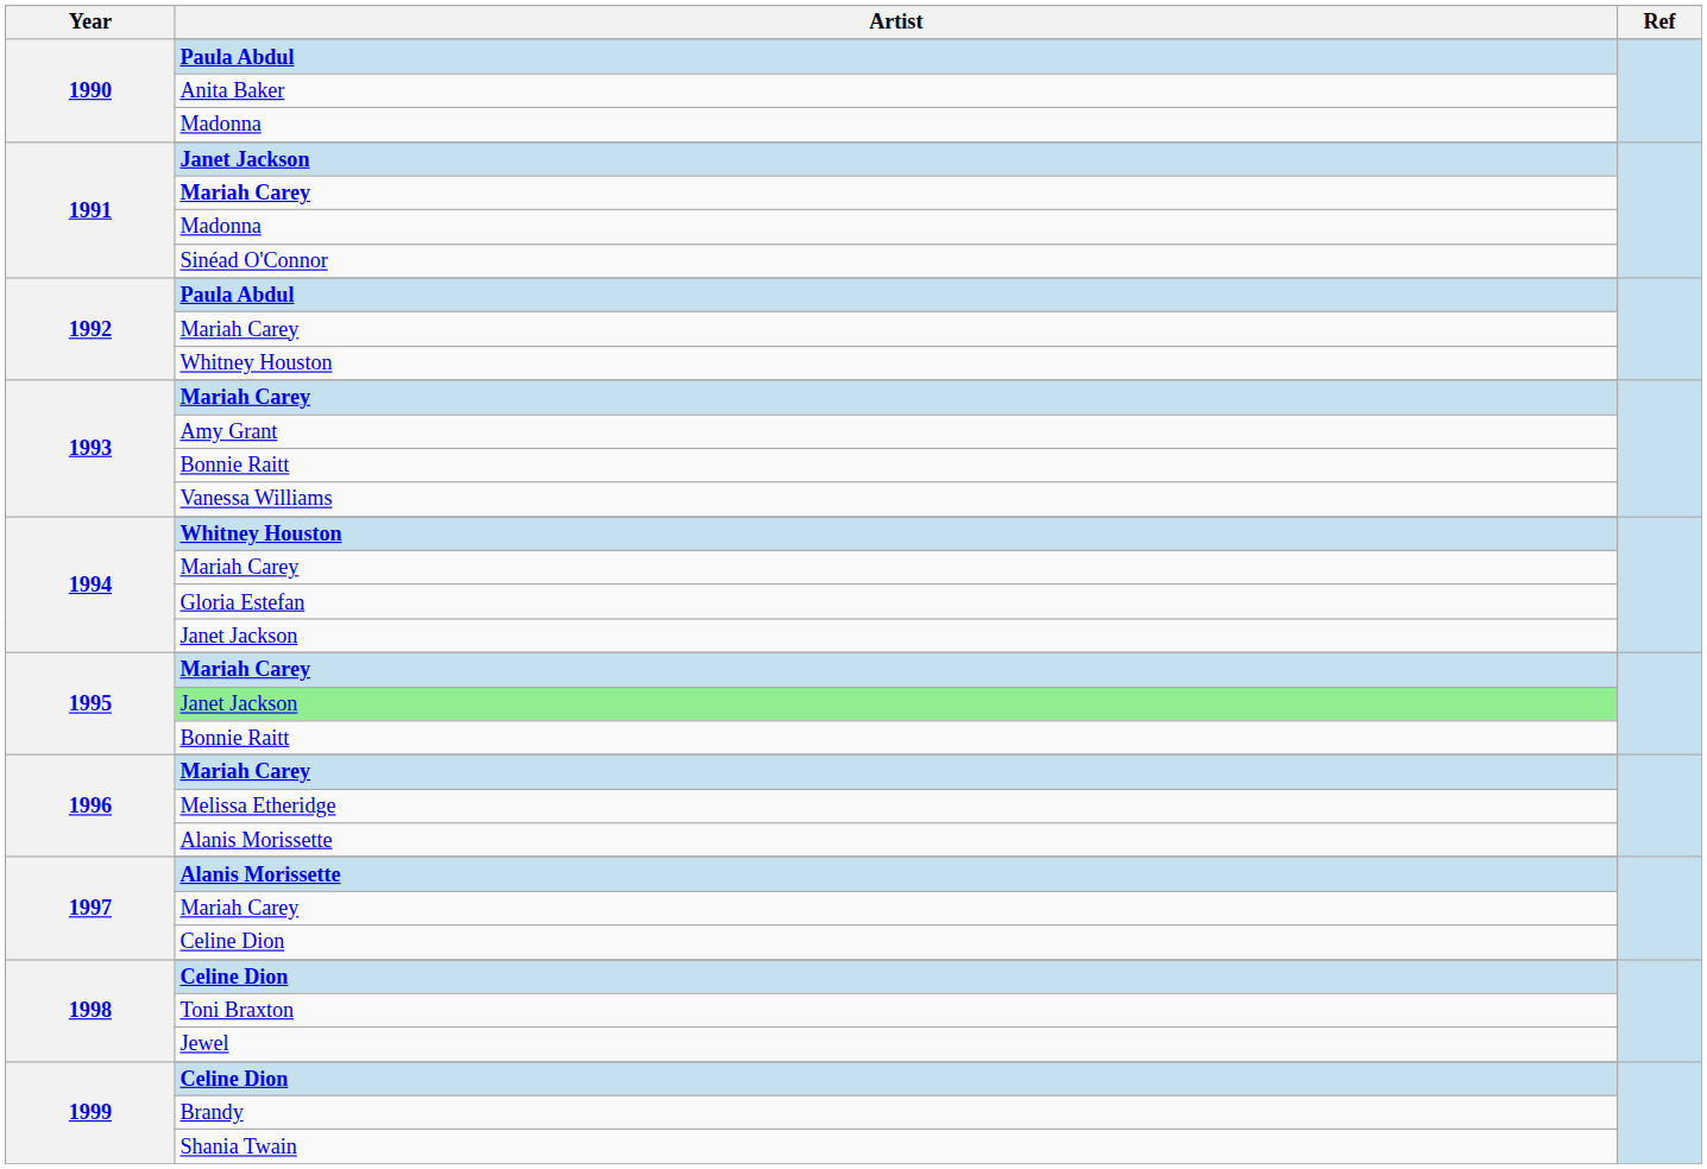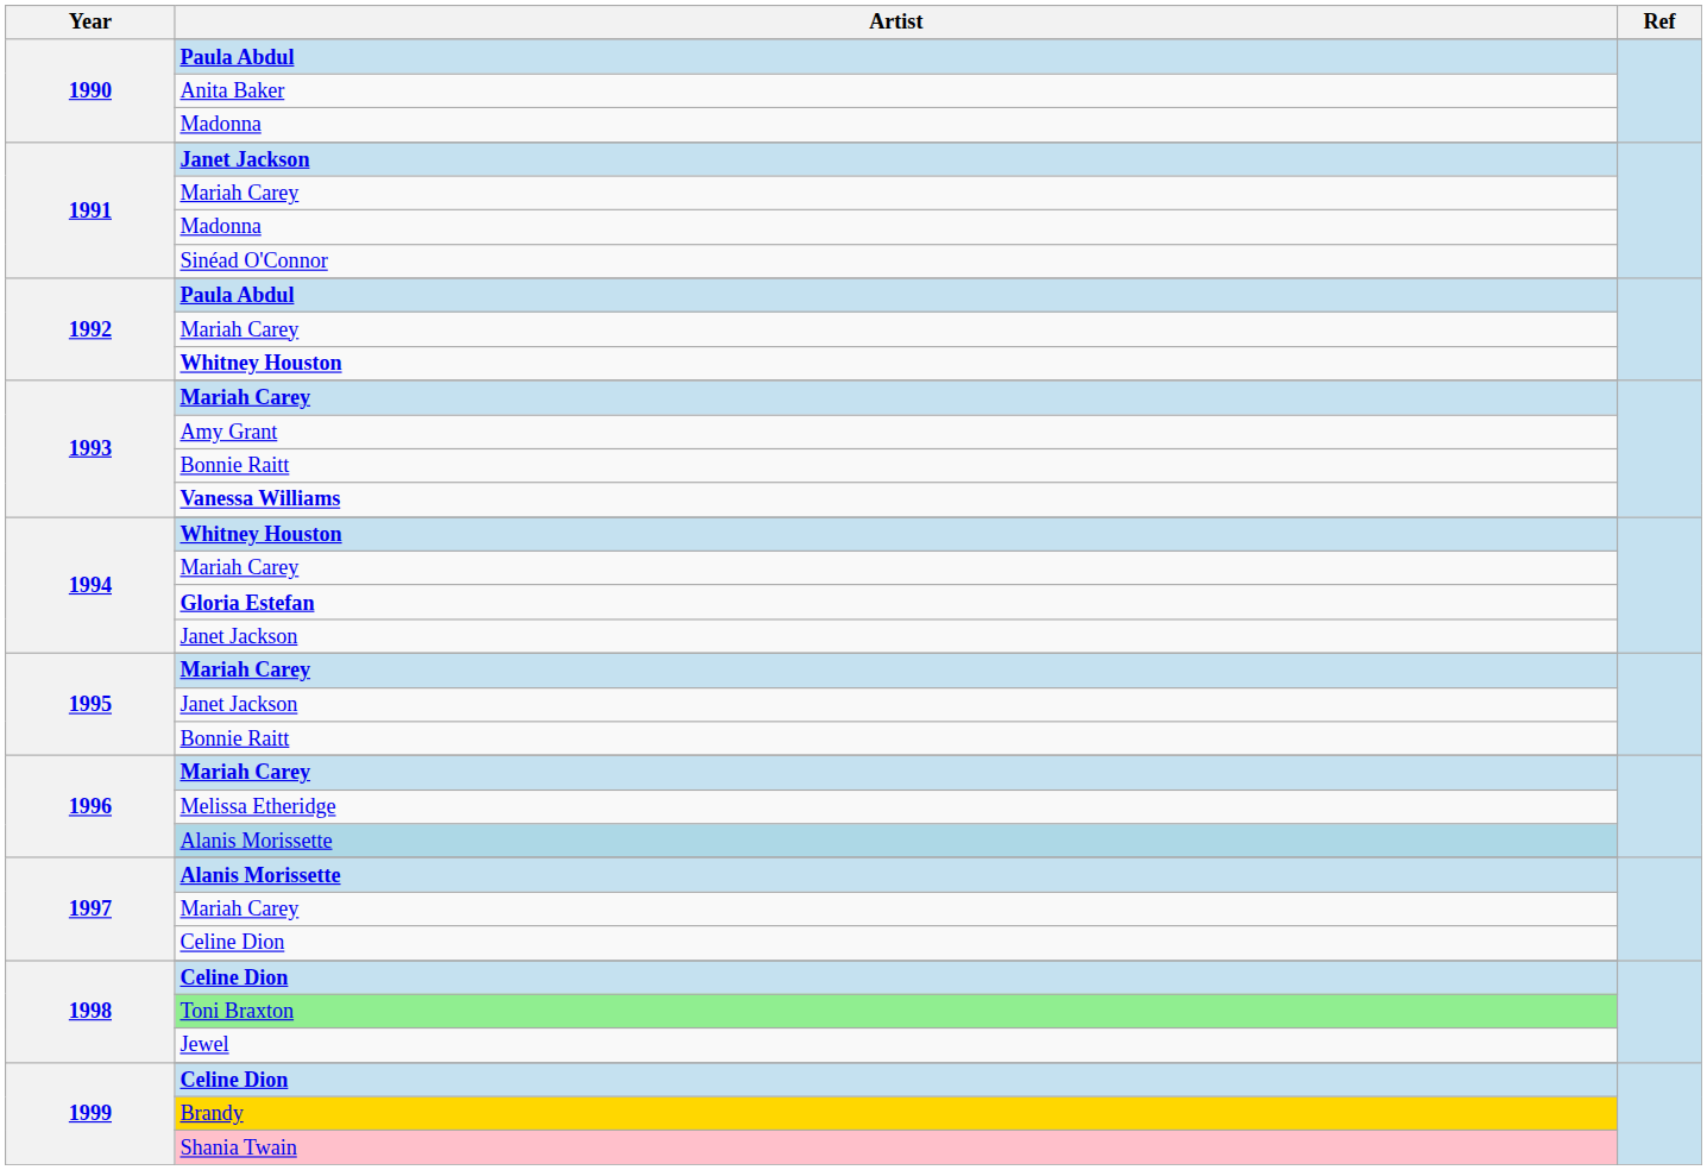1991 / Mariah Carey | Artist: bold -> normal
1992 / Whitney Houston | Artist: normal -> bold
Vanessa Williams | Artist: normal -> bold
Gloria Estefan | Artist: normal -> bold
1995 / Janet Jackson | Artist: lightgreen background -> no background
1996 / Alanis Morissette | Artist: no background -> lightblue background
Toni Braxton | Artist: no background -> lightgreen background
Brandy | Artist: no background -> gold background
Shania Twain | Artist: no background -> pink background
